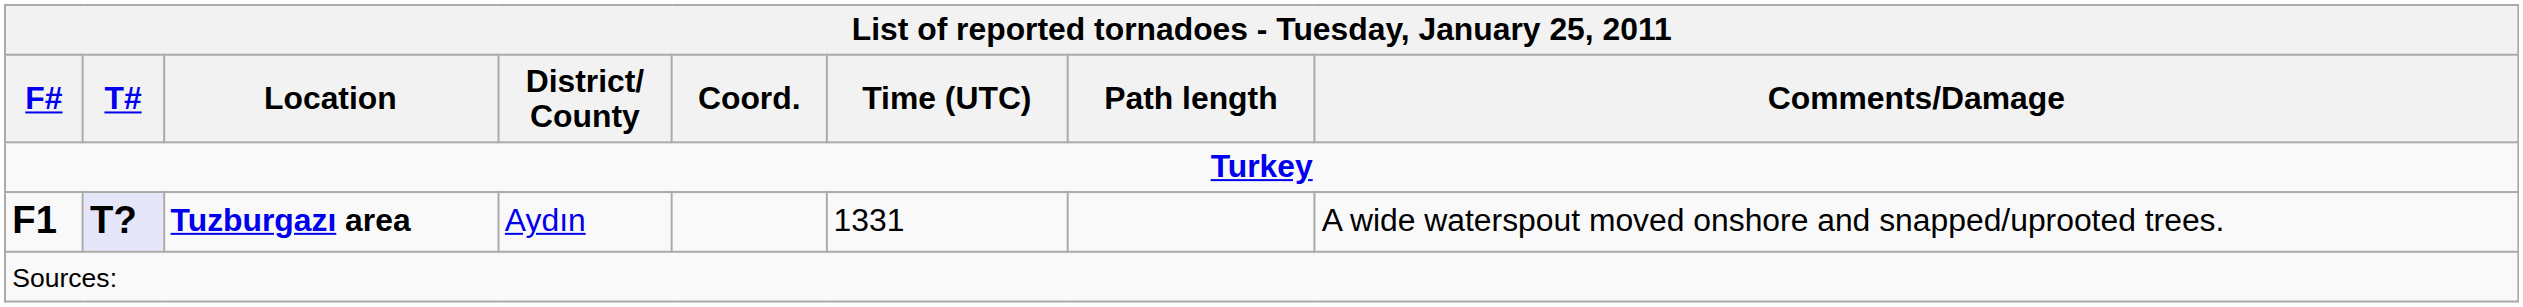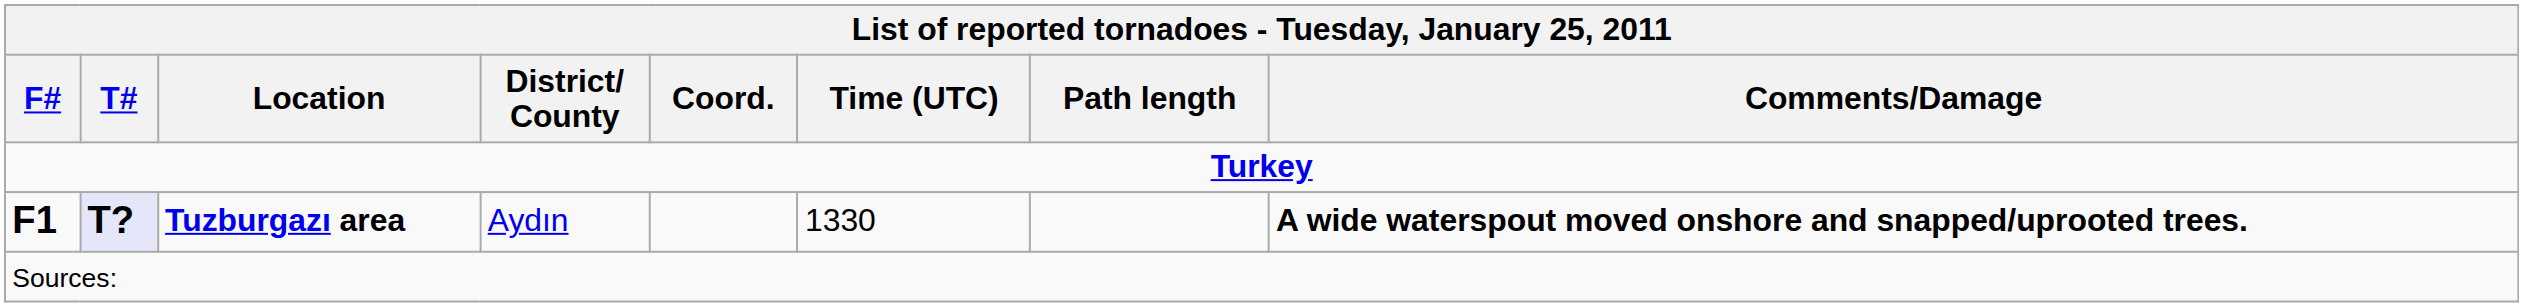F1 | Time (UTC): 1331 -> 1330
F1 | Comments/Damage: normal -> bold
